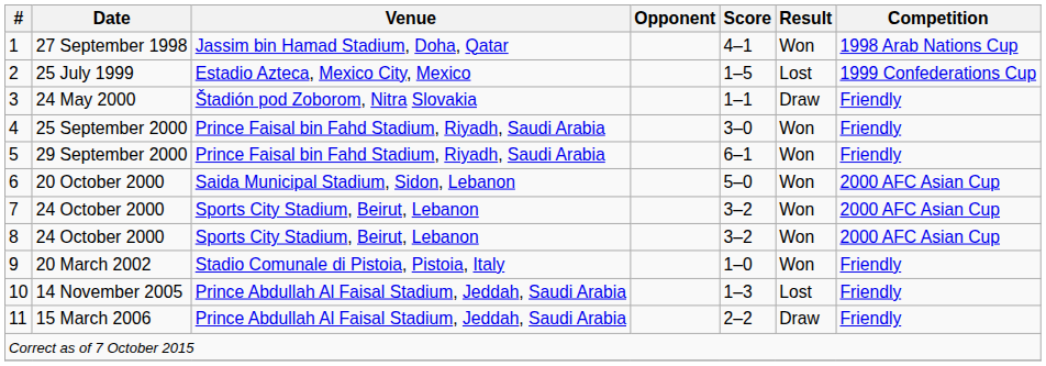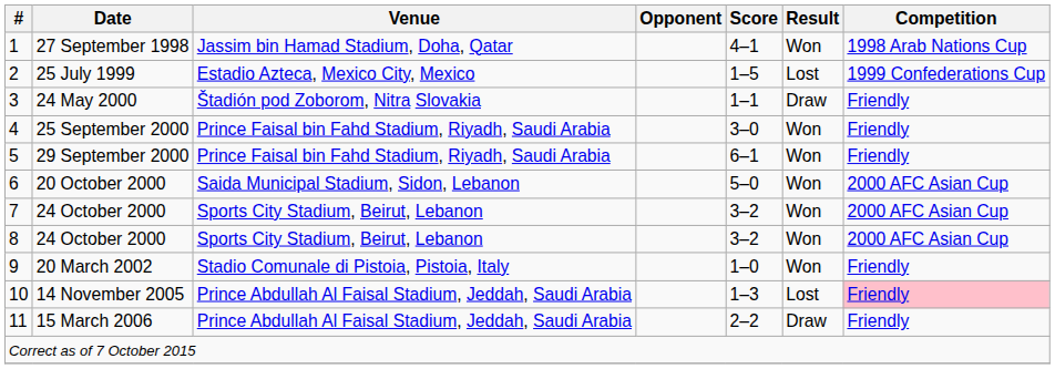14 November 2005 | Competition: no background -> pink background
